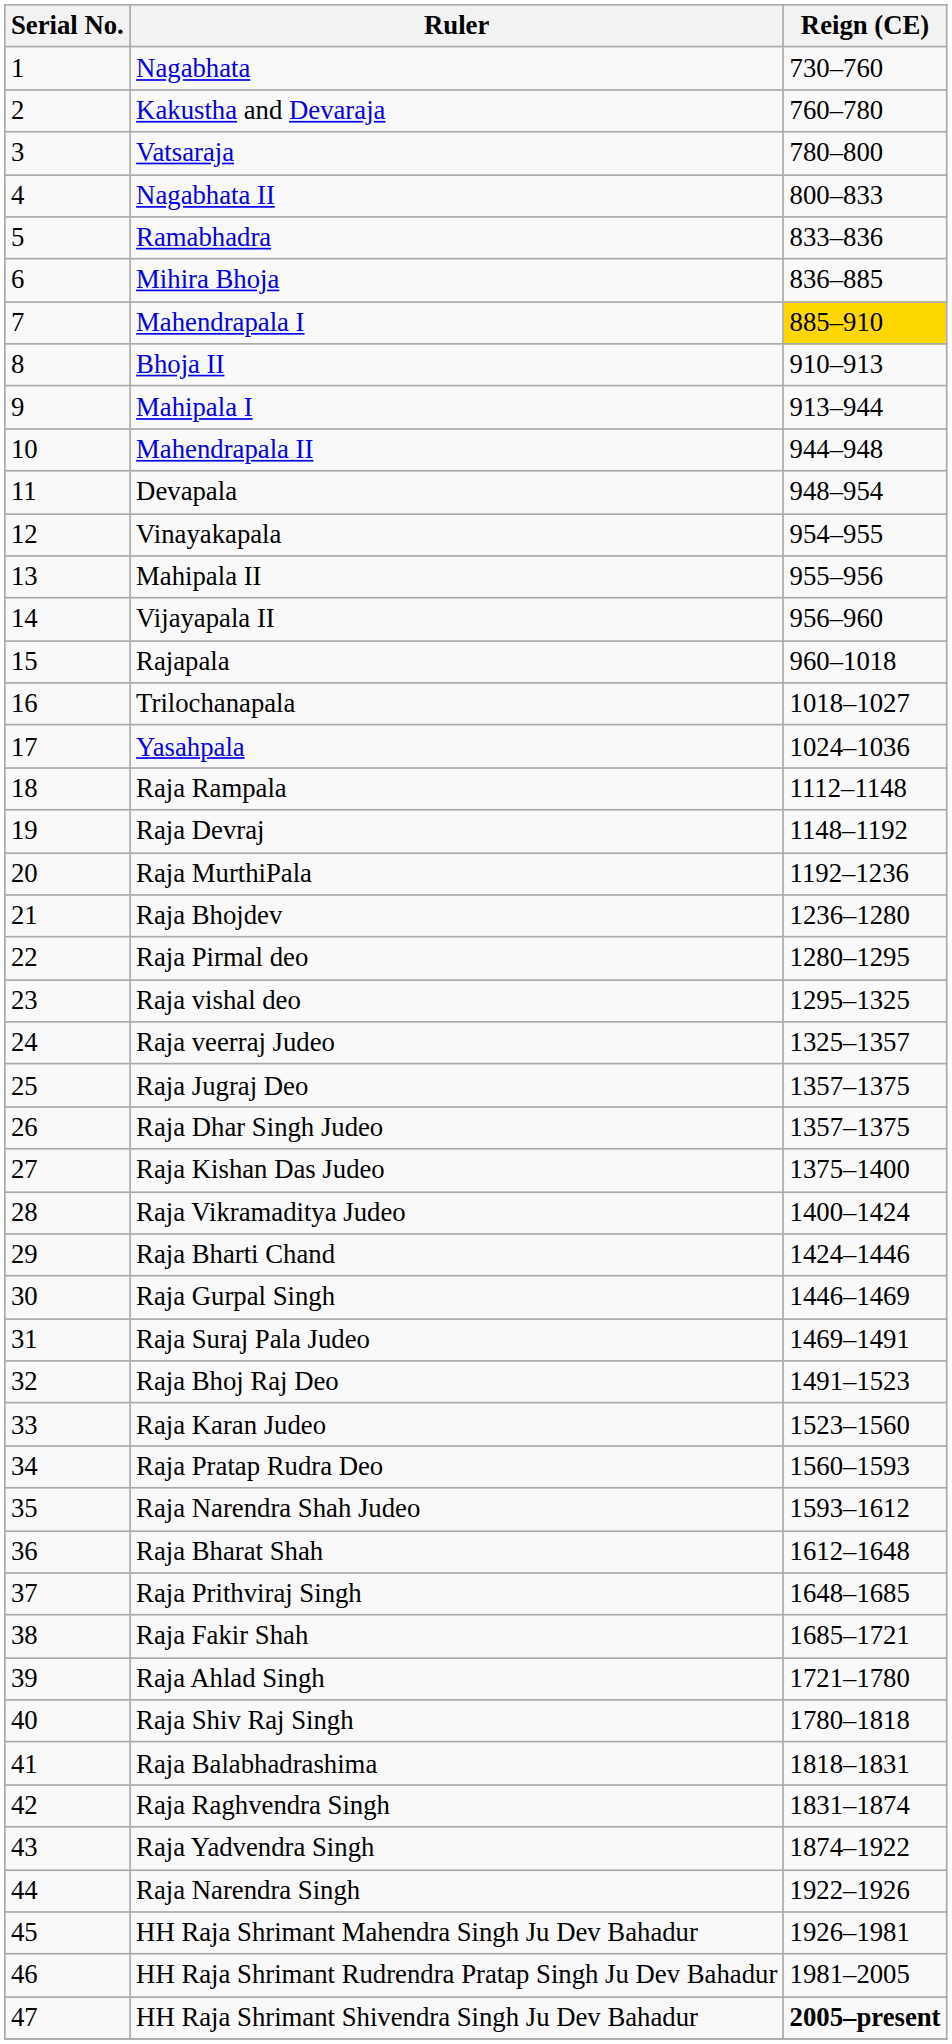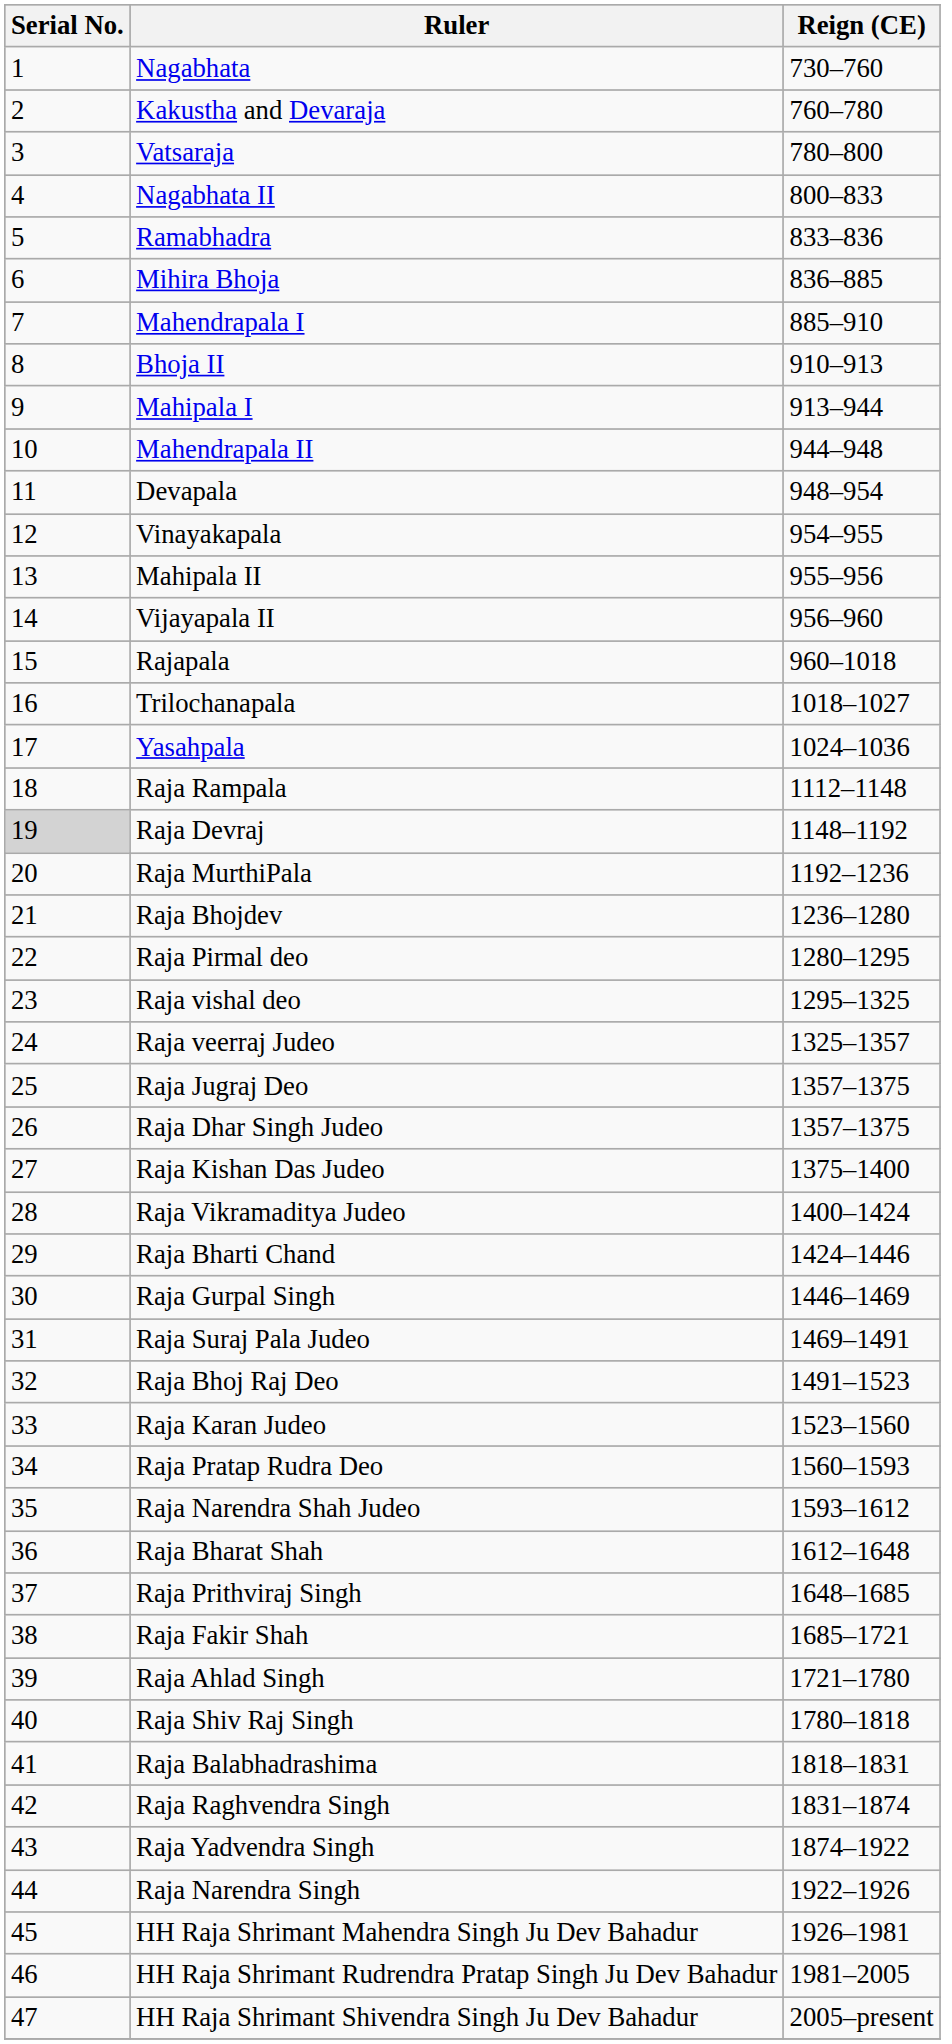Mahendrapala I | Reign (CE): gold background -> no background
Raja Devraj | Serial No.: no background -> lightgrey background
HH Raja Shrimant Shivendra Singh Ju Dev Bahadur | Reign (CE): bold -> normal
